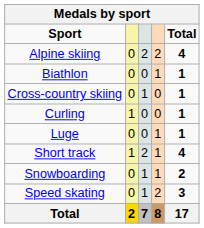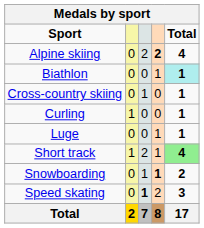Alpine skiing | column 4: normal -> bold
Biathlon | Total: no background -> paleturquoise background
Short track | Total: no background -> lightgreen background
Snowboarding | column 4: normal -> bold
Speed skating | column 3: normal -> bold
